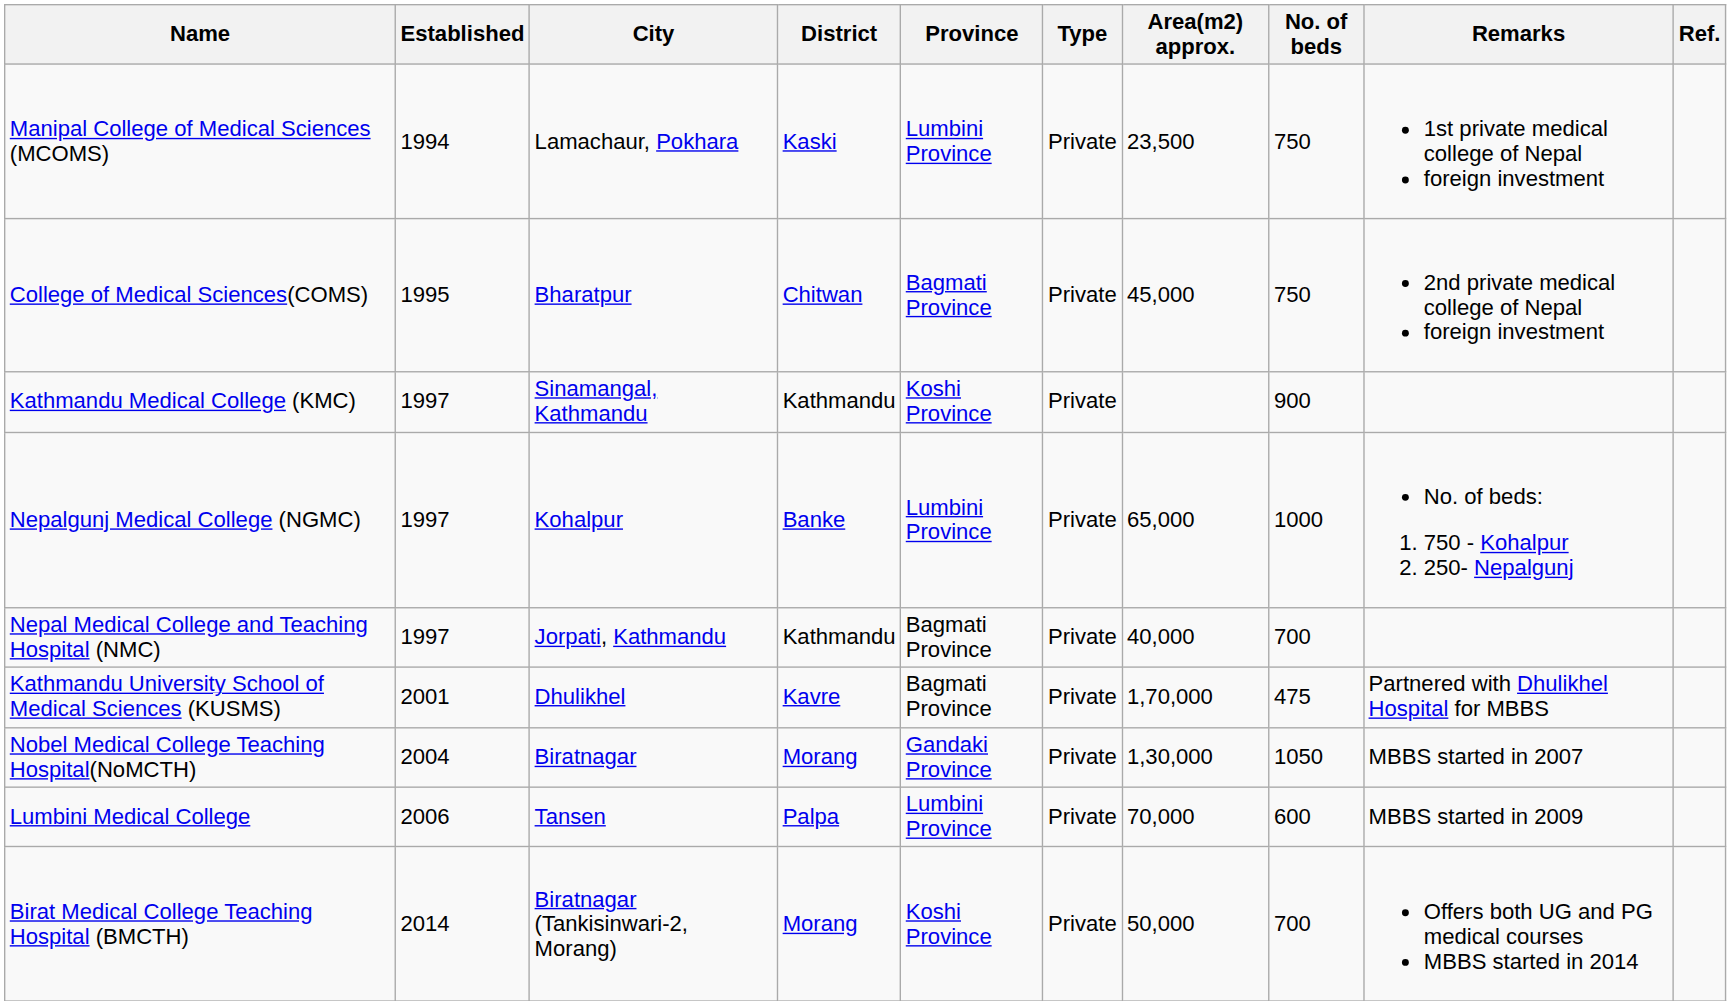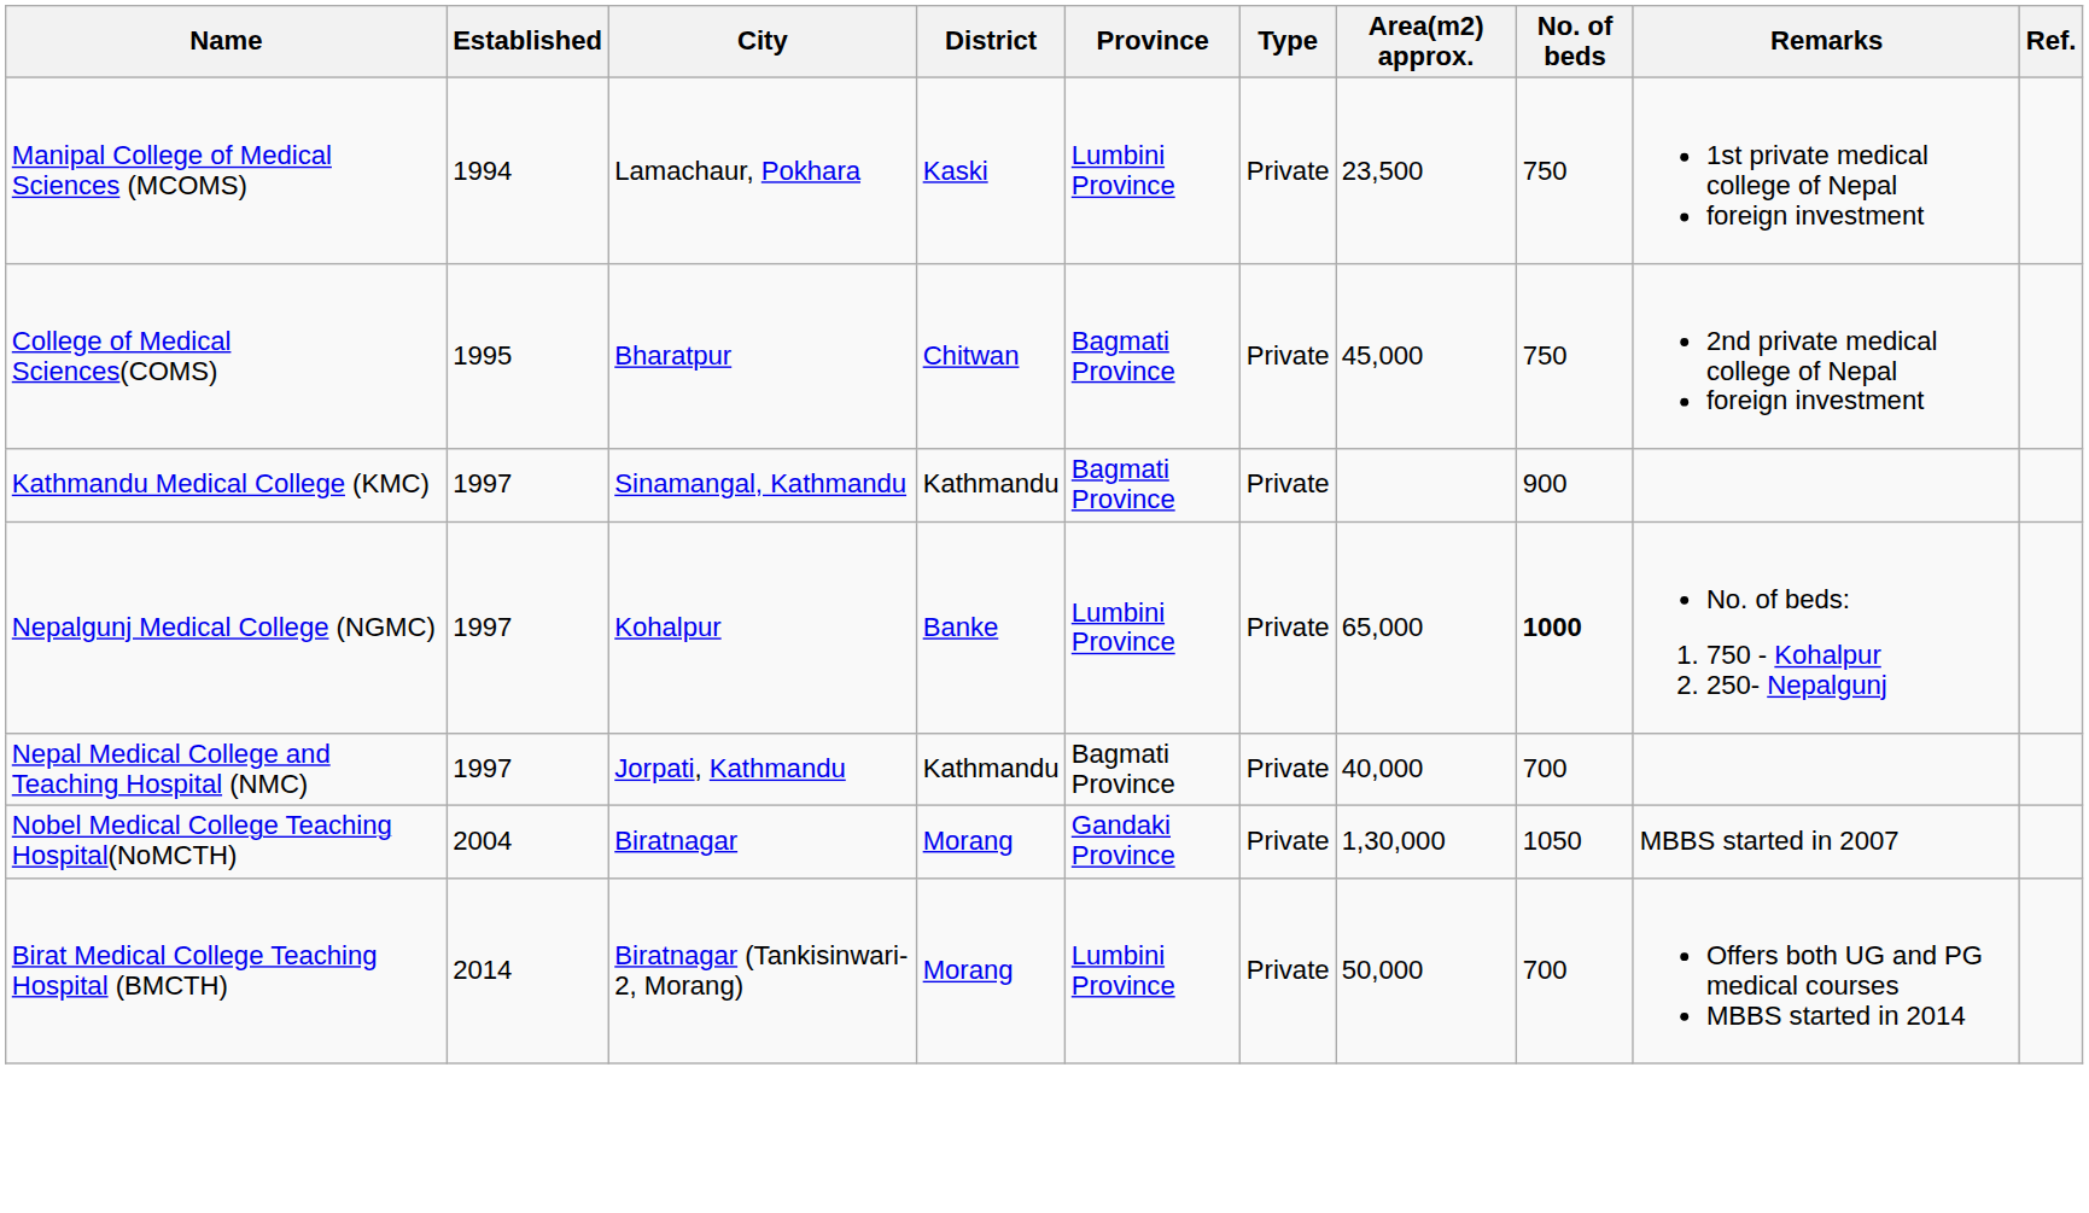Kathmandu Medical College (KMC) | Province: Koshi Province -> Bagmati Province
Nepalgunj Medical College (NGMC) | No. of beds: normal -> bold
- row: Kathmandu University School of Medical Sciences (KUSMS) | 2001 | Dhulikhel | Kavre | Bagmati Province | Private | 1,70,000 | 475 | Partnered with Dhulikhel Hospital for MBBS
- row: Lumbini Medical College | 2006 | Tansen | Palpa | Lumbini Province | Private | 70,000 | 600 | MBBS started in 2009
Birat Medical College Teaching Hospital (BMCTH) | Province: Koshi Province -> Lumbini Province
